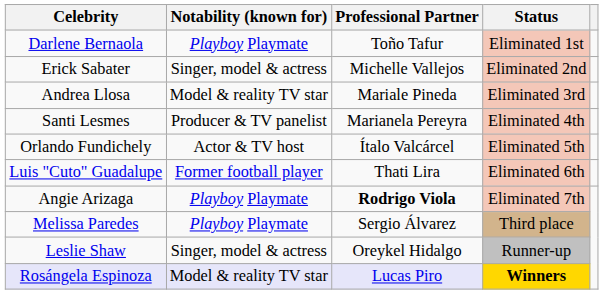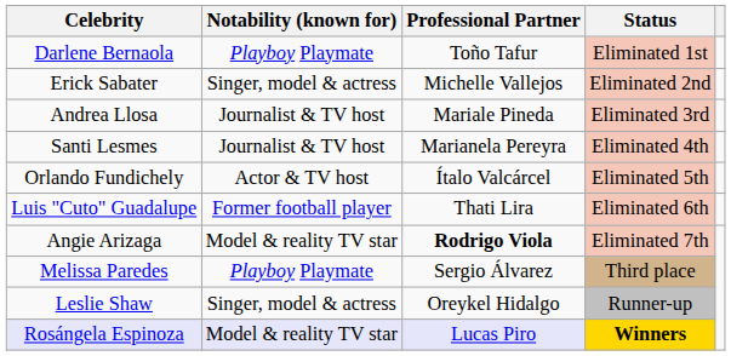Andrea Llosa | Notability (known for): Model & reality TV star -> Journalist & TV host
Santi Lesmes | Notability (known for): Producer & TV panelist -> Journalist & TV host
Angie Arizaga | Notability (known for): Playboy Playmate -> Model & reality TV star
